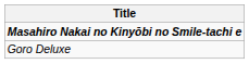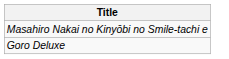row 2 | column 1: bold -> normal
